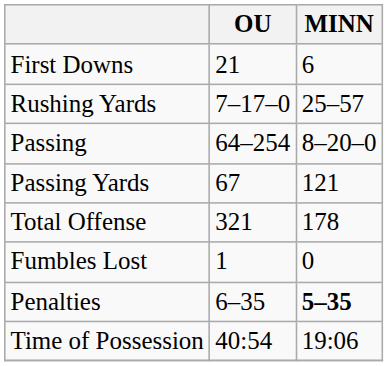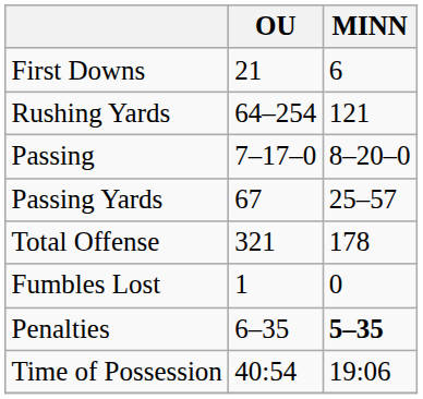Rushing Yards | OU: 7–17–0 -> 64–254
Rushing Yards | MINN: 25–57 -> 121
Passing | OU: 64–254 -> 7–17–0
Passing Yards | MINN: 121 -> 25–57
